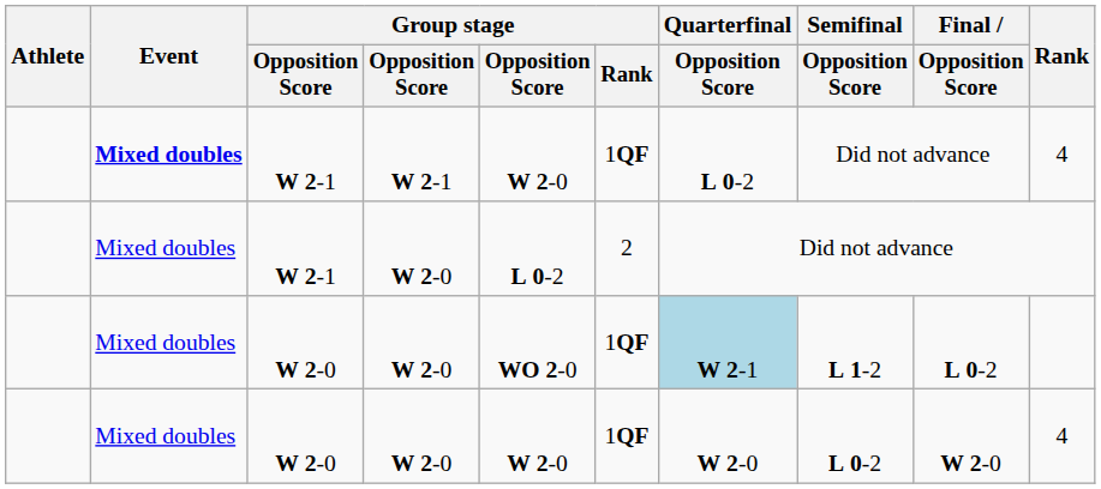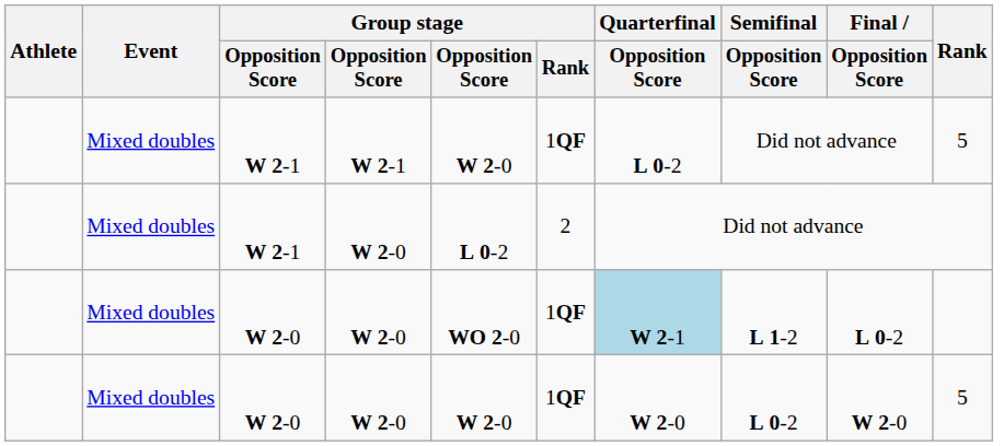row 3 | Event: bold -> normal
row 3 | Rank: 4 -> 5
row 6 | Rank: 4 -> 5
